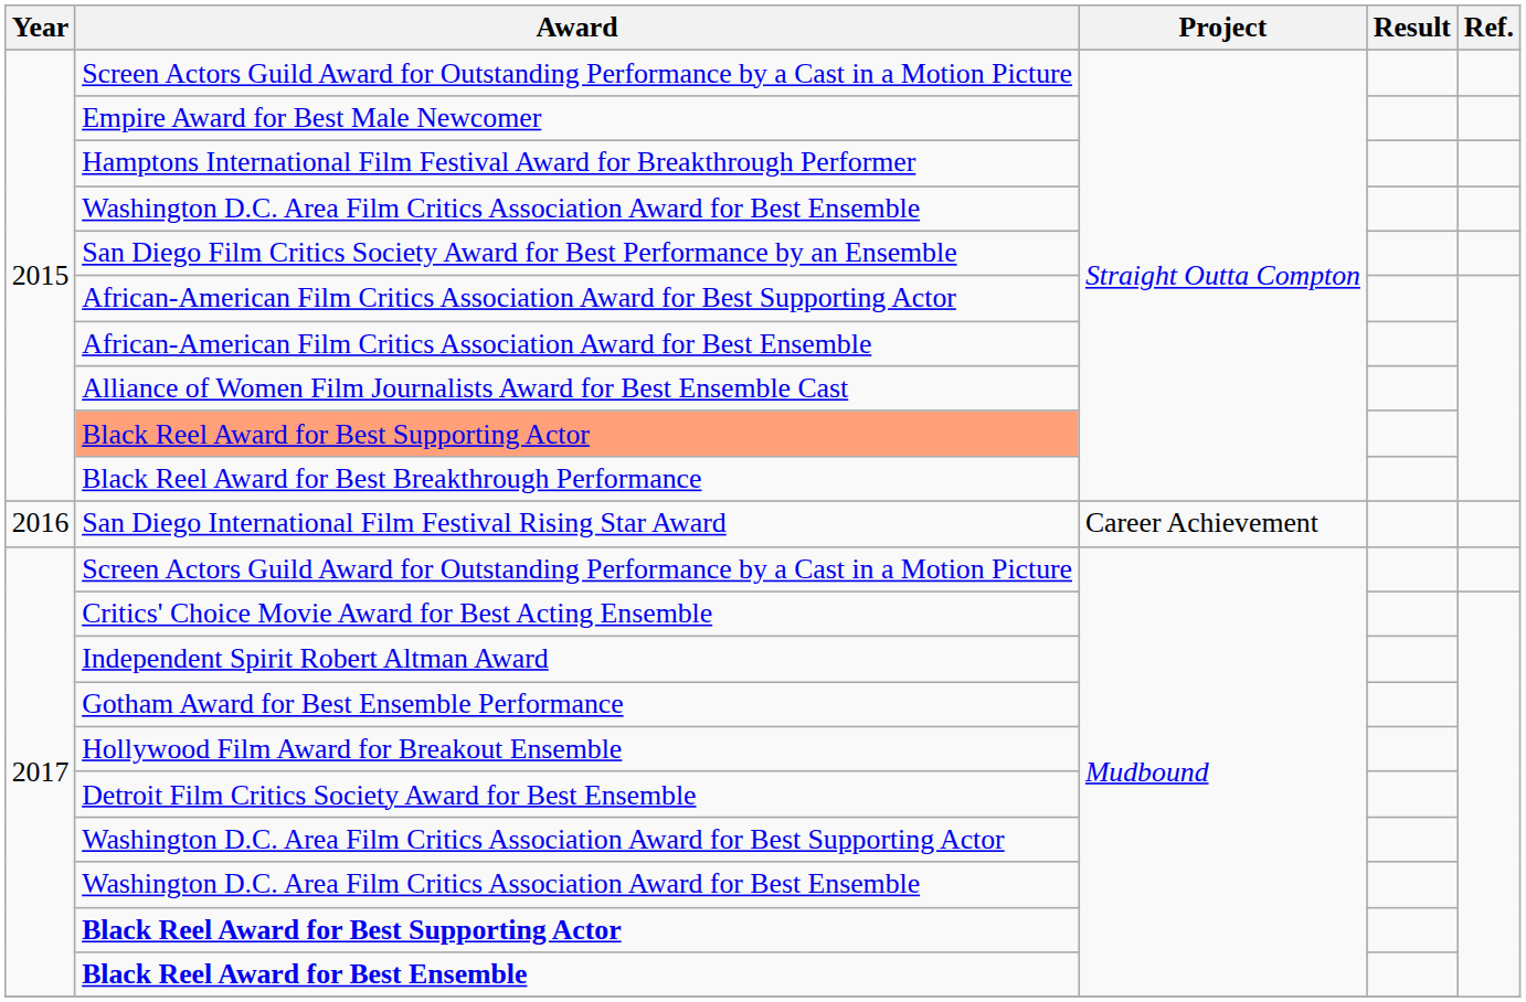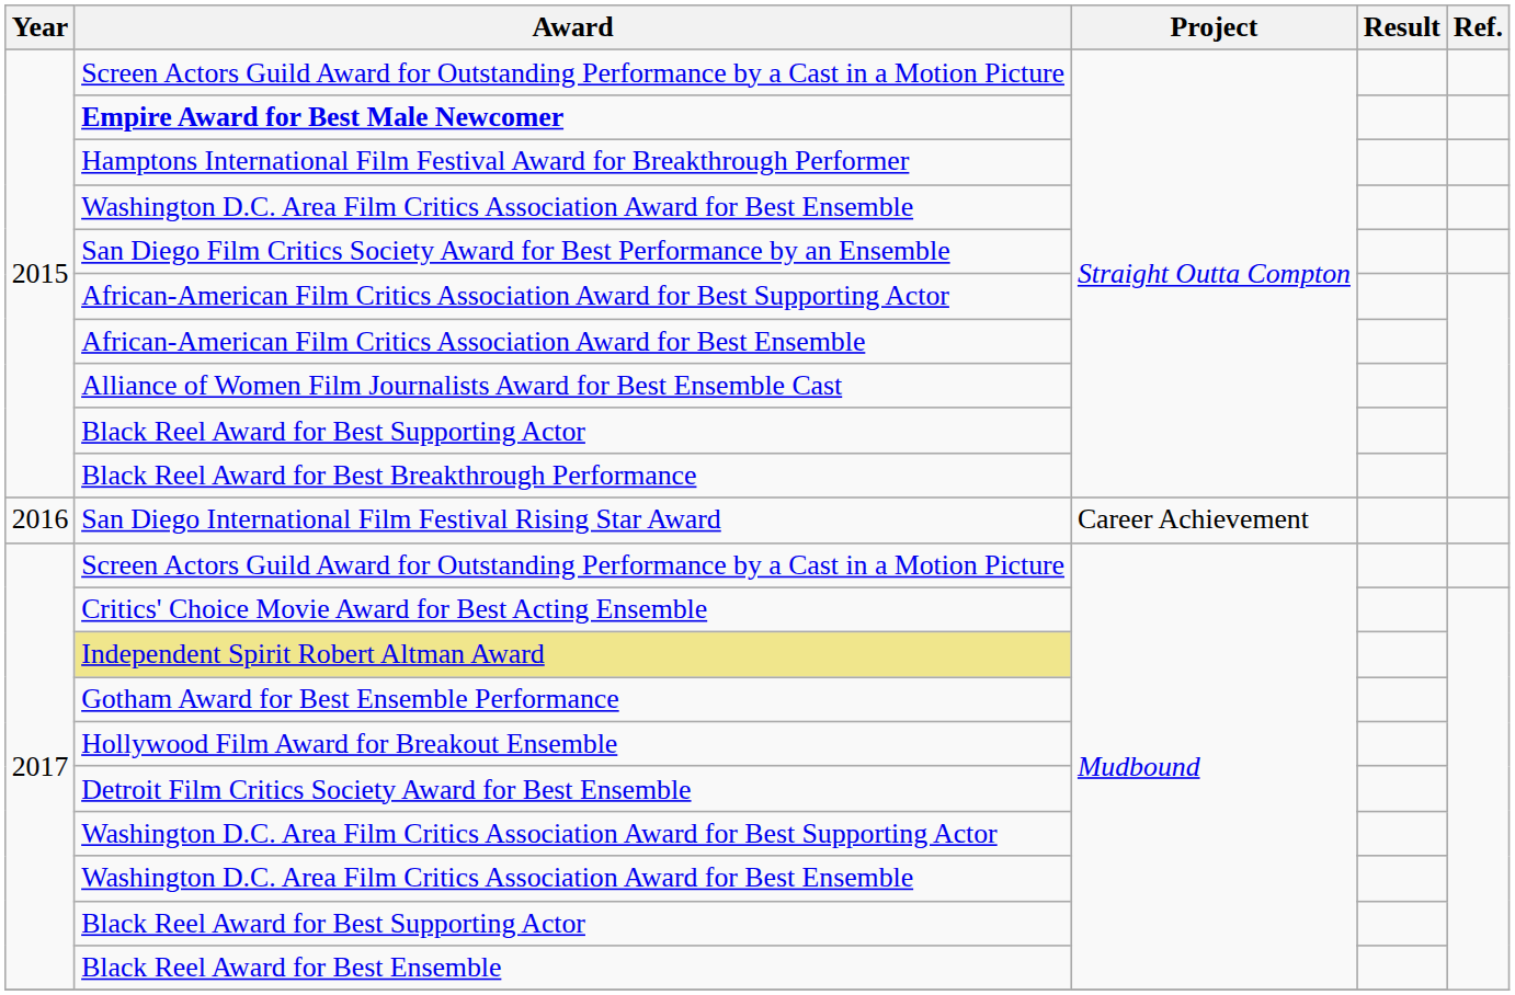Empire Award for Best Male Newcomer | Award: normal -> bold
2015 / Black Reel Award for Best Supporting Actor | Award: lightsalmon background -> no background
Independent Spirit Robert Altman Award | Award: no background -> khaki background
2017 / Black Reel Award for Best Supporting Actor | Award: bold -> normal
Black Reel Award for Best Ensemble | Award: bold -> normal
